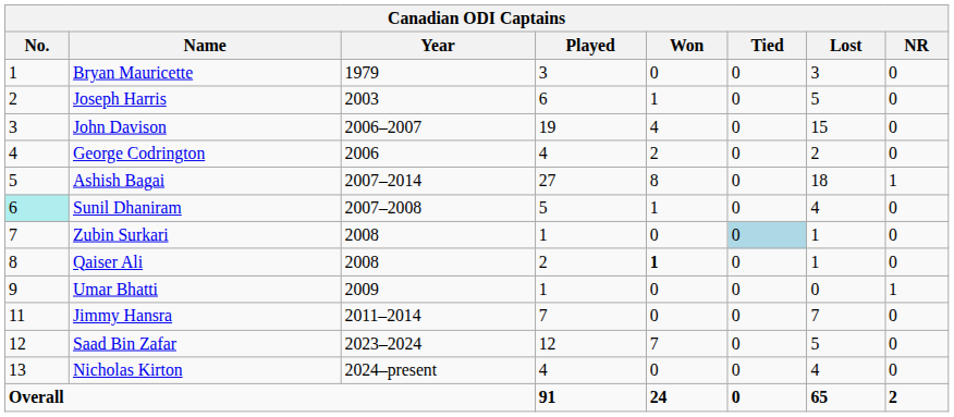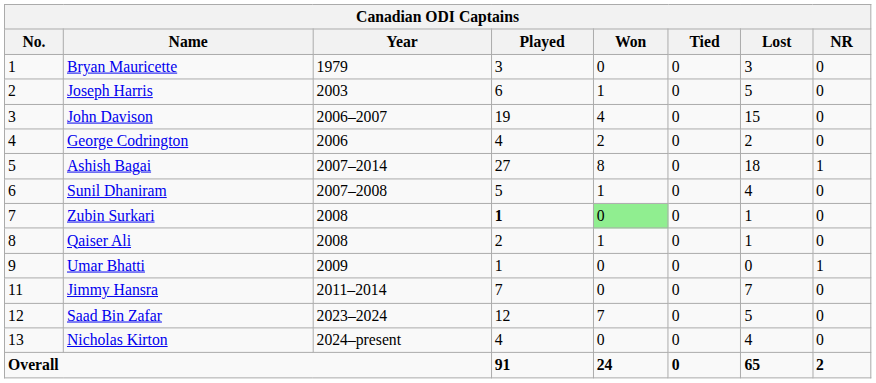Sunil Dhaniram | No.: paleturquoise background -> no background
Zubin Surkari | Played: normal -> bold
Zubin Surkari | Won: no background -> lightgreen background
Zubin Surkari | Tied: lightblue background -> no background
Qaiser Ali | Won: bold -> normal
